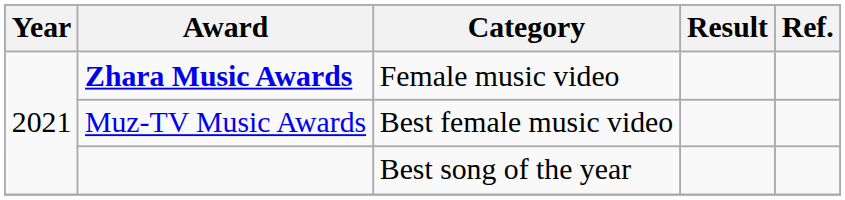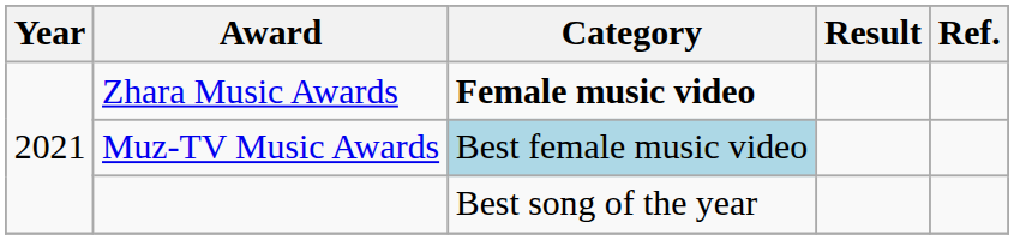Zhara Music Awards | Award: bold -> normal
Zhara Music Awards | Category: normal -> bold
Muz-TV Music Awards | Category: no background -> lightblue background
